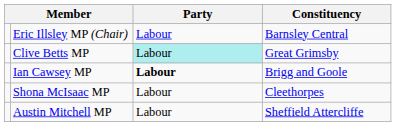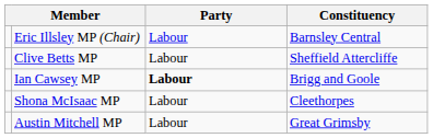Clive Betts MP | Party: paleturquoise background -> no background
Clive Betts MP | column 4: Great Grimsby -> Sheffield Attercliffe
Austin Mitchell MP | column 4: Sheffield Attercliffe -> Great Grimsby
